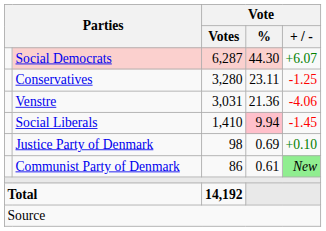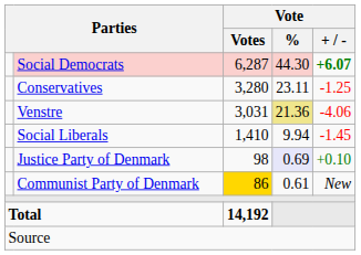Social Democrats | Vote / + / -: normal -> bold
Venstre | Vote / %: no background -> khaki background
Social Liberals | Vote / %: pink background -> no background
Justice Party of Denmark | Vote / %: no background -> lavender background
Communist Party of Denmark | Vote / Votes: no background -> gold background
Communist Party of Denmark | Vote / + / -: lightgreen background -> no background
